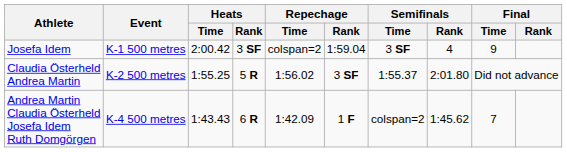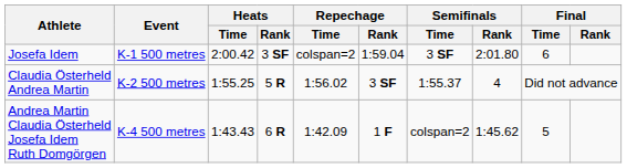Josefa Idem | Semifinals / Rank: 4 -> 2:01.80
Josefa Idem | Final / Time: 9 -> 6
Claudia Österheld Andrea Martin | Semifinals / Rank: 2:01.80 -> 4
Andrea Martin Claudia Österheld Josefa Idem Ruth Domgörgen | Final / Time: 7 -> 5
